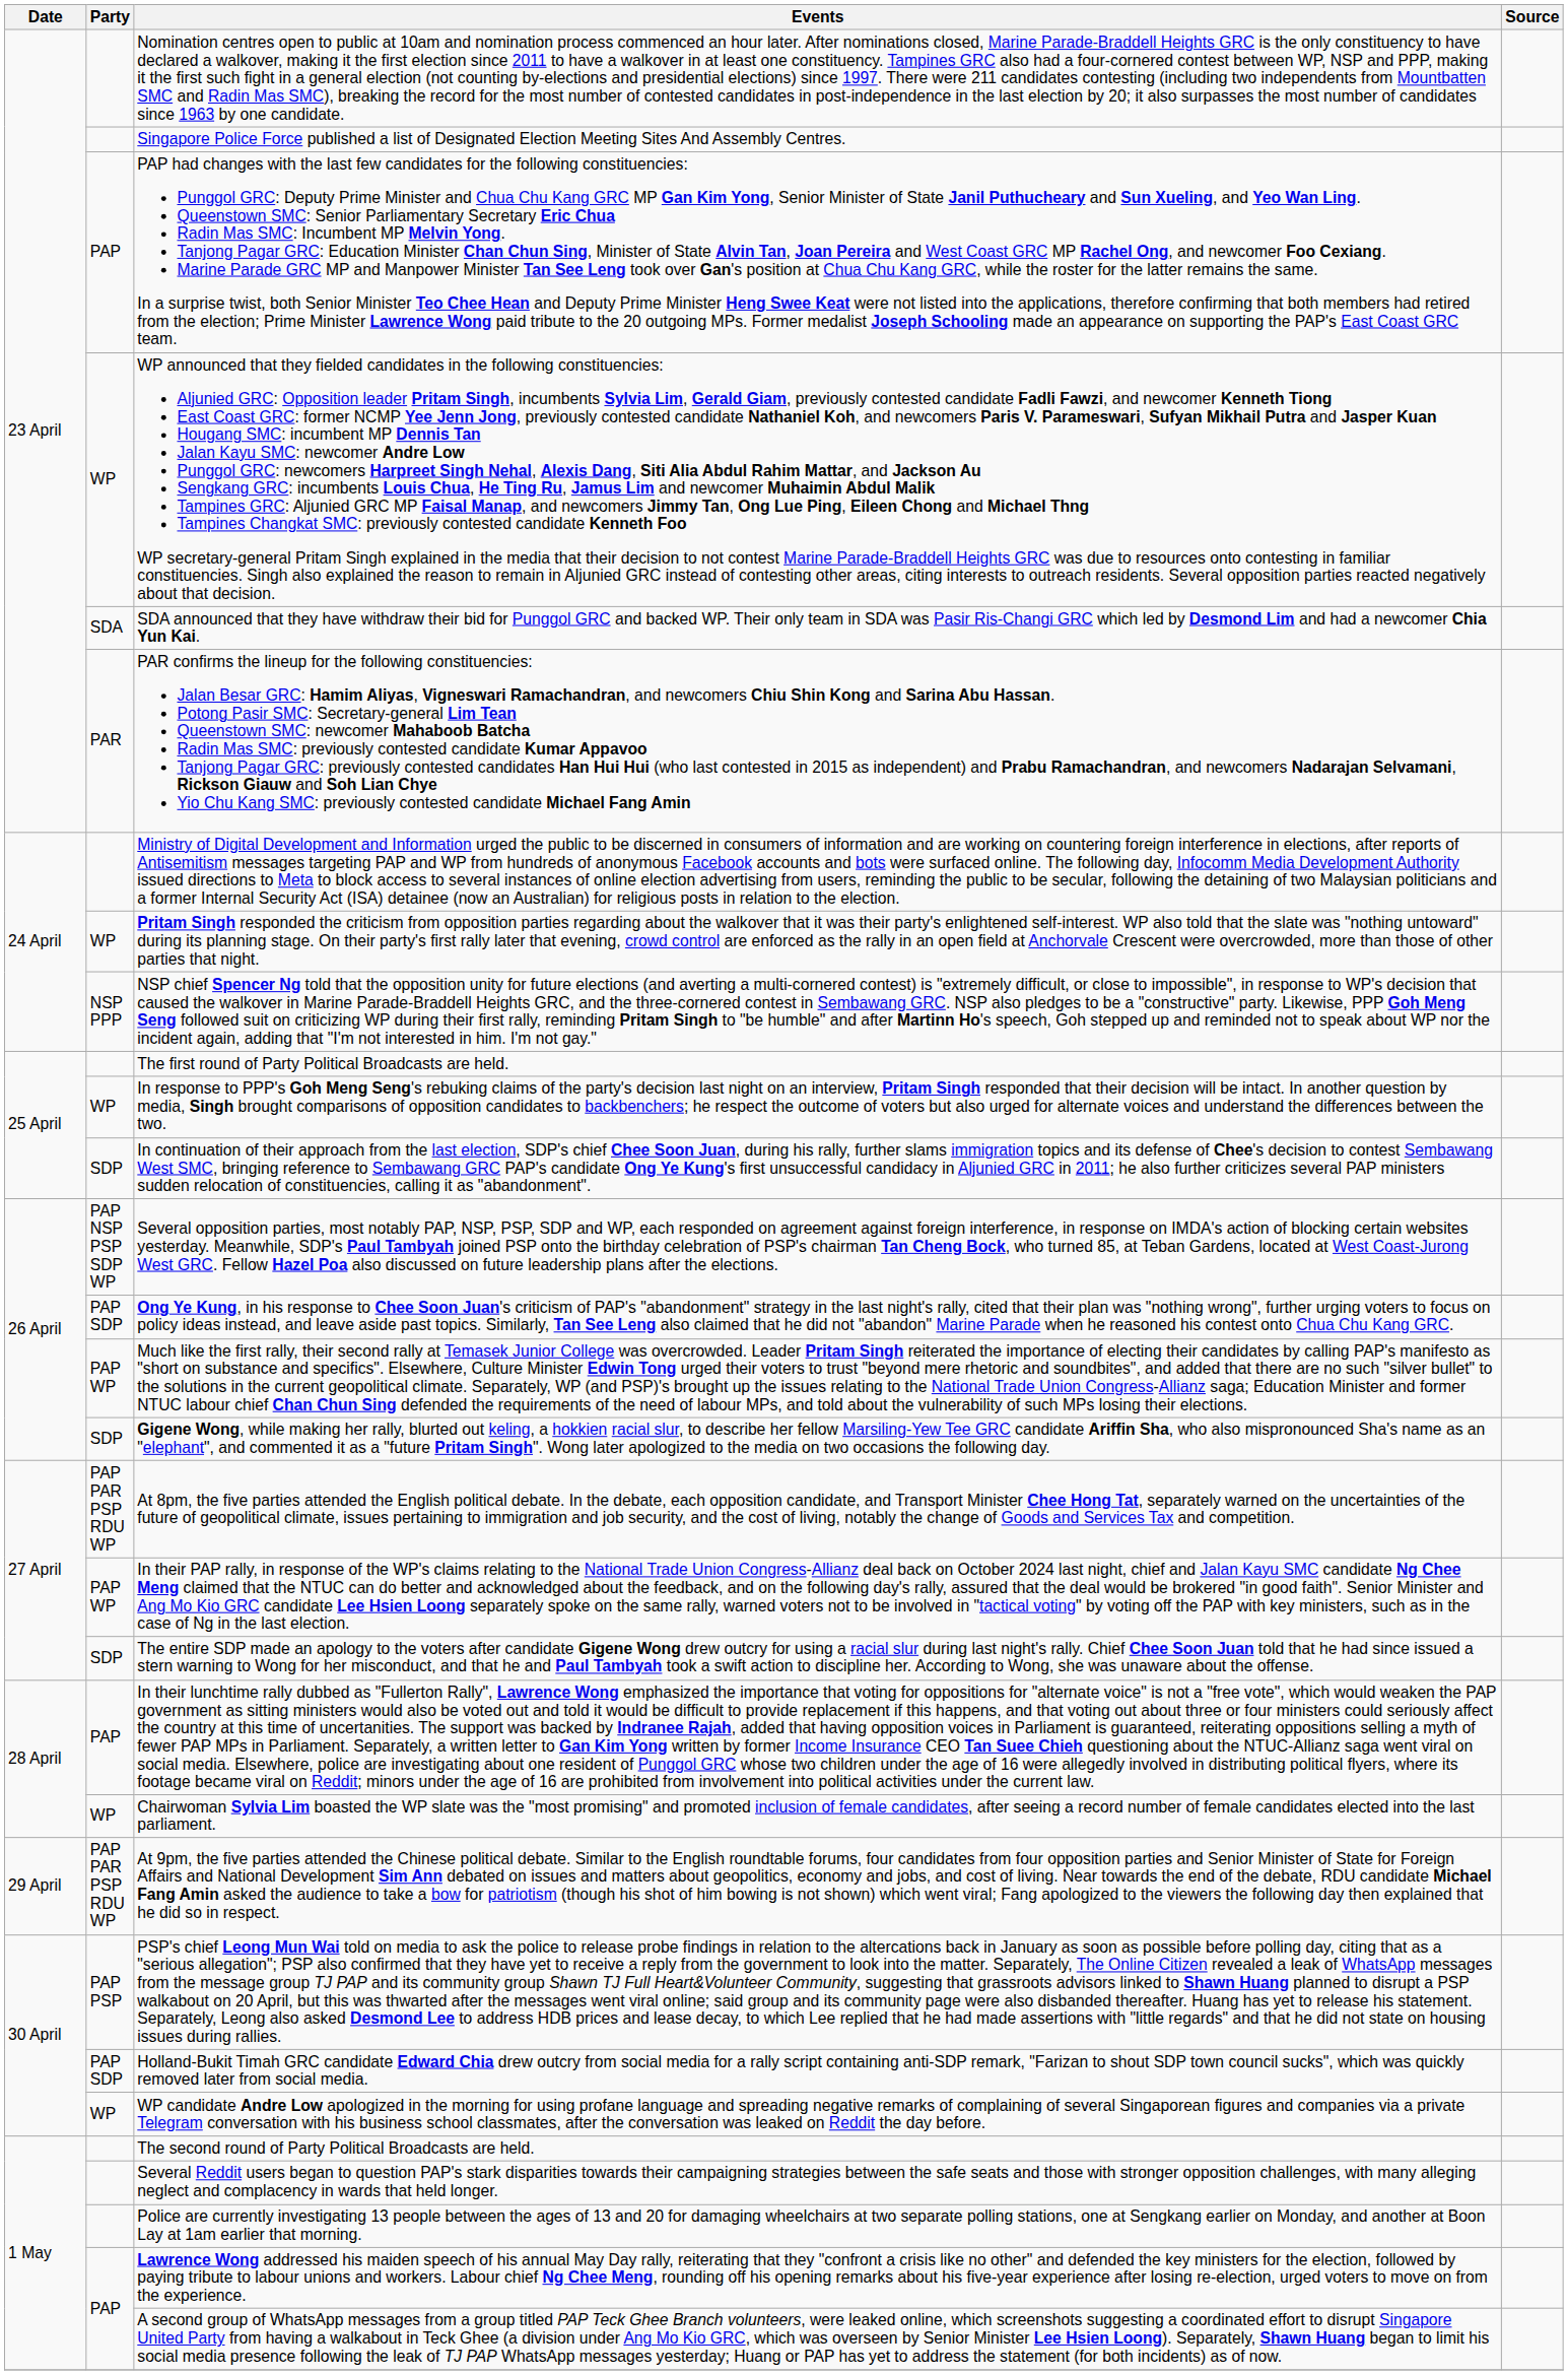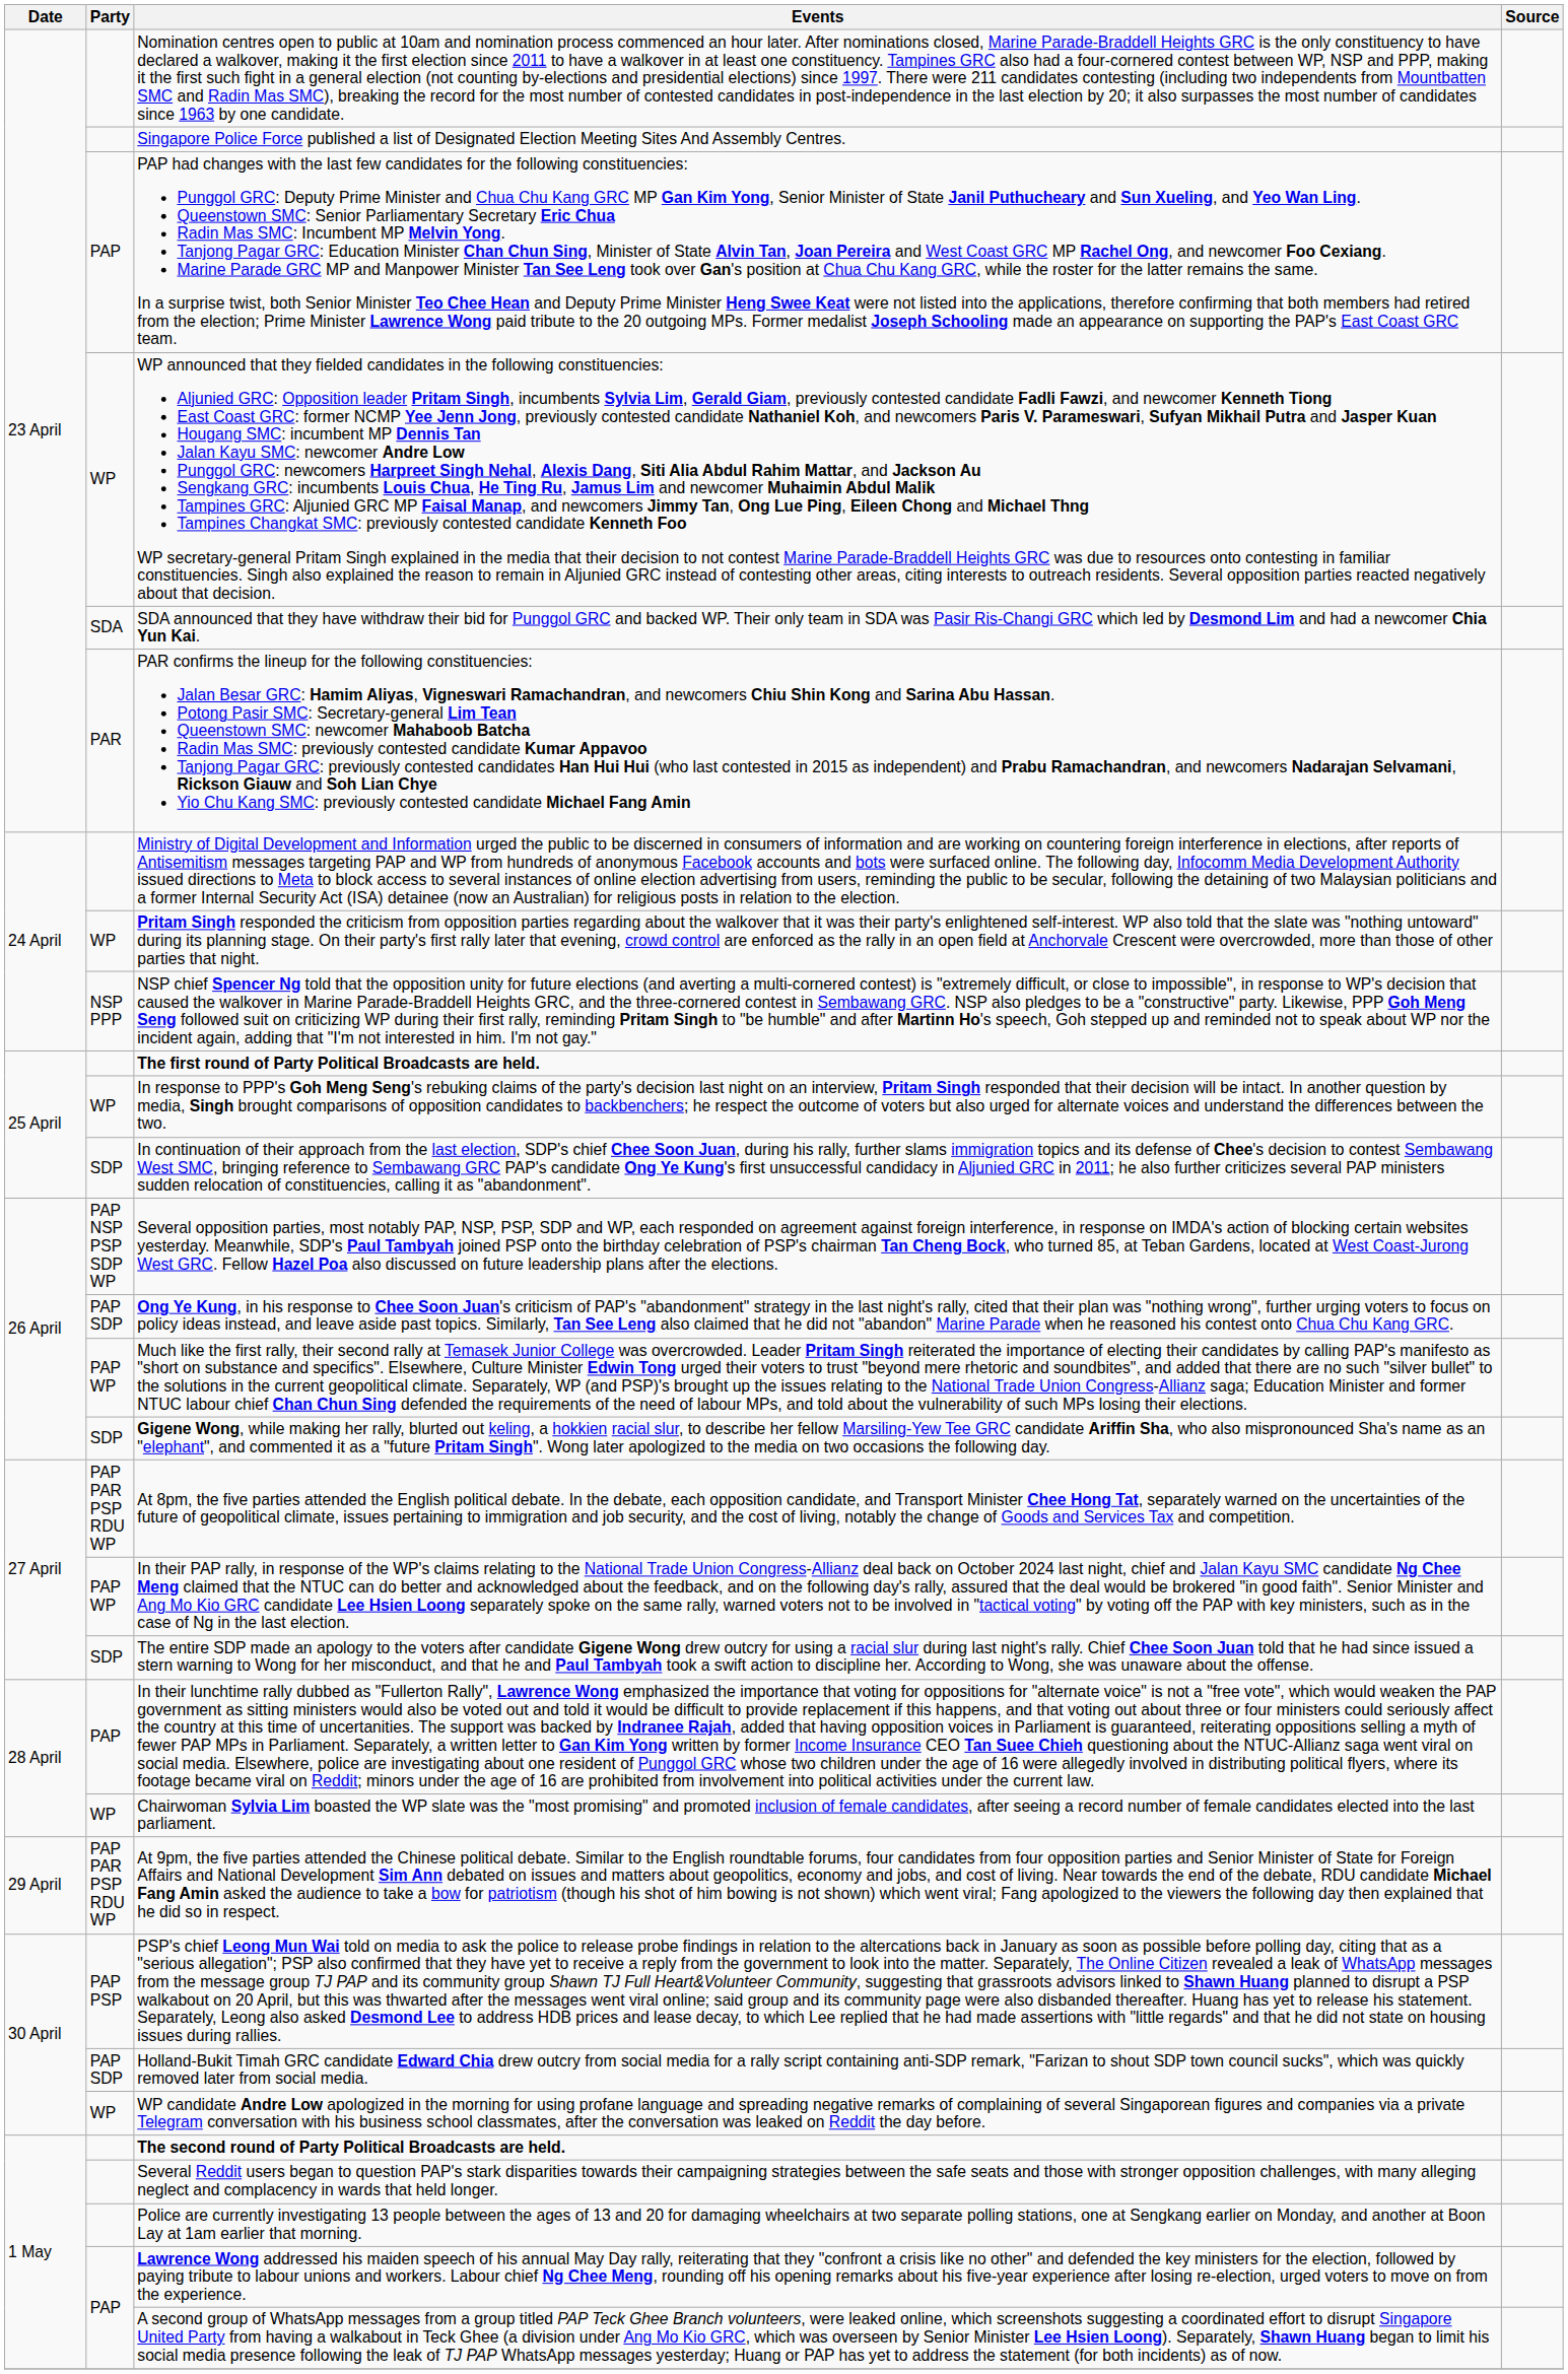The first round of Party Political Broadcasts are held. | Events: normal -> bold
The second round of Party Political Broadcasts are held. | Events: normal -> bold
